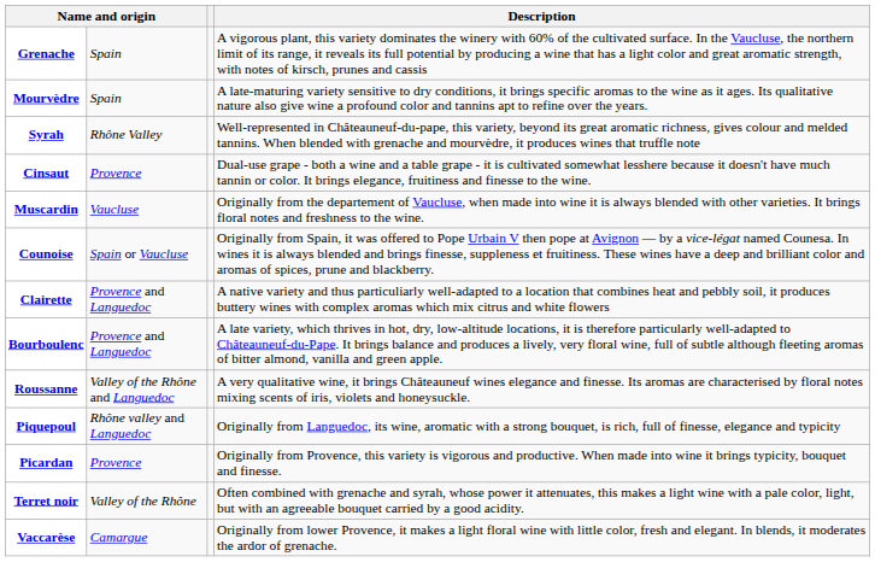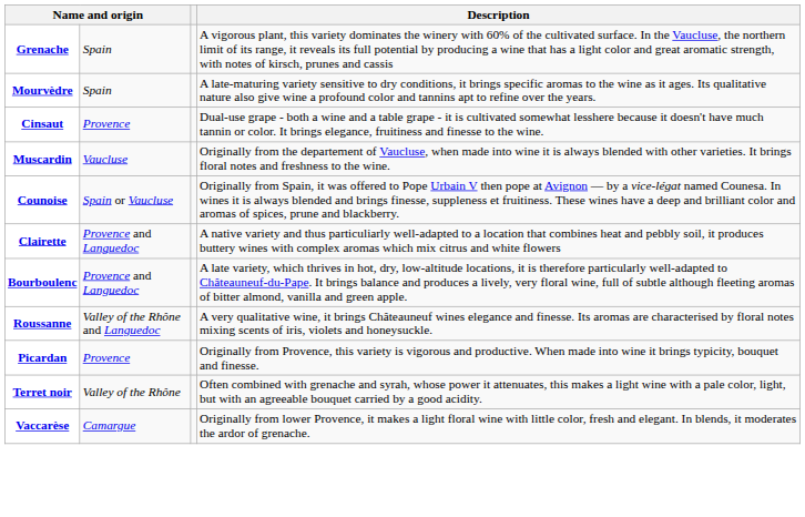- row: Syrah | Rhône Valley | Well-represented in Châteauneuf-du-pape, this variety, beyond its great aromatic richness, gives colour and melded tannins. When blended with grenache and mourvèdre, it produces wines that truffle note
- row: Piquepoul | Rhône valley and Languedoc | Originally from Languedoc, its wine, aromatic with a strong bouquet, is rich, full of finesse, elegance and typicity
